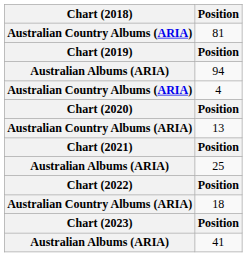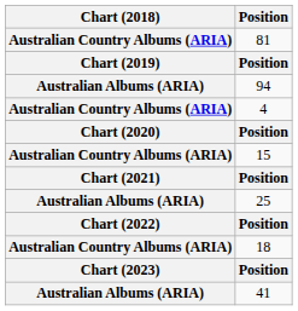row 7 | Position: 13 -> 15
